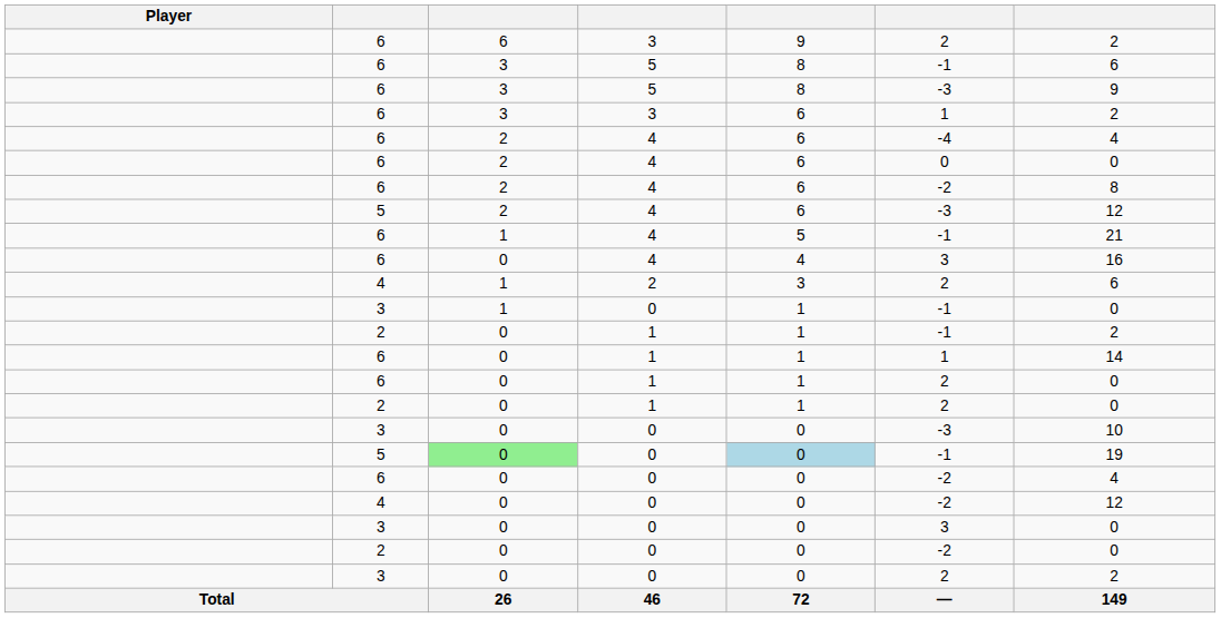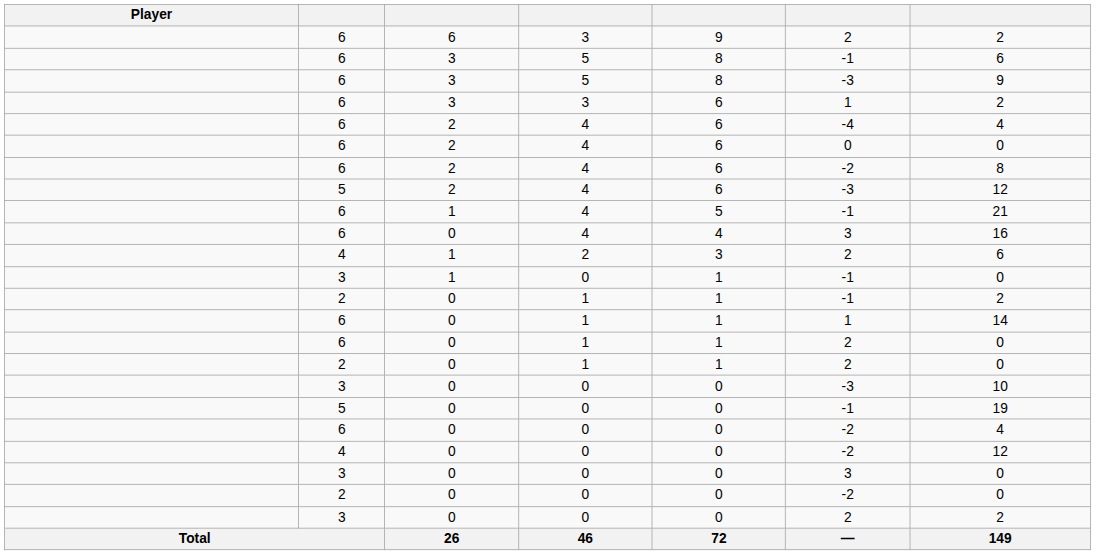5 / 0 | column 3: lightgreen background -> no background
5 / 0 | column 5: lightblue background -> no background
